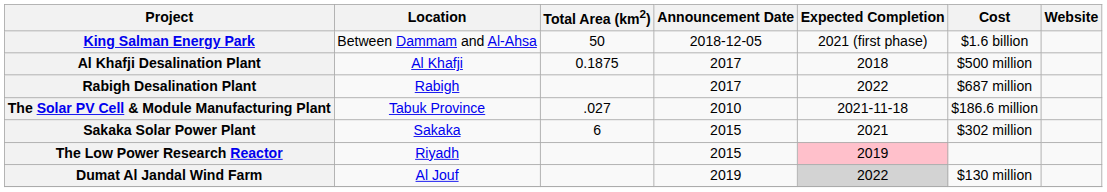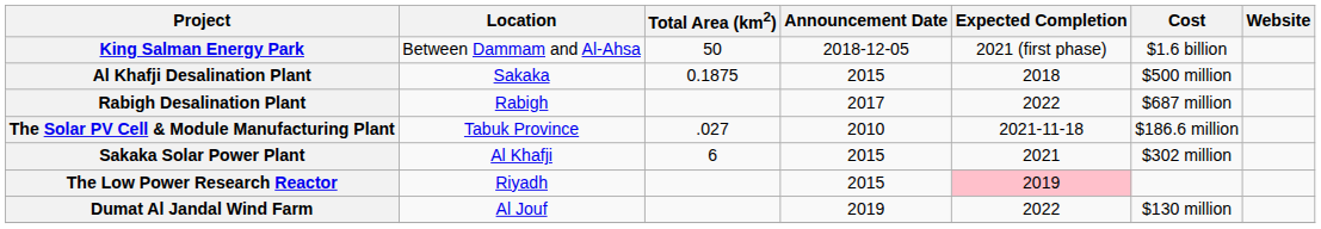Al Khafji Desalination Plant | Location: Al Khafji -> Sakaka
Al Khafji Desalination Plant | Announcement Date: 2017 -> 2015
Sakaka Solar Power Plant | Location: Sakaka -> Al Khafji
Dumat Al Jandal Wind Farm | Expected Completion: lightgrey background -> no background
